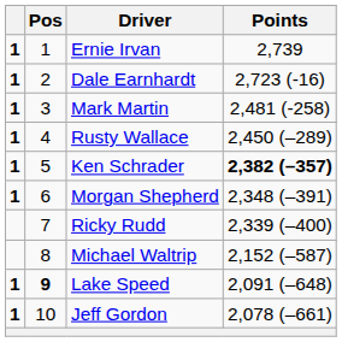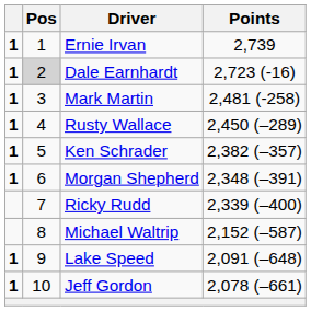Dale Earnhardt | Pos: no background -> lightgrey background
Ken Schrader | Points: bold -> normal
Lake Speed | Pos: bold -> normal
